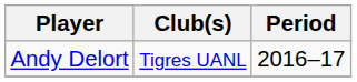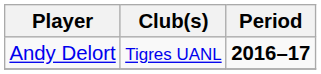Andy Delort | Period: normal -> bold
